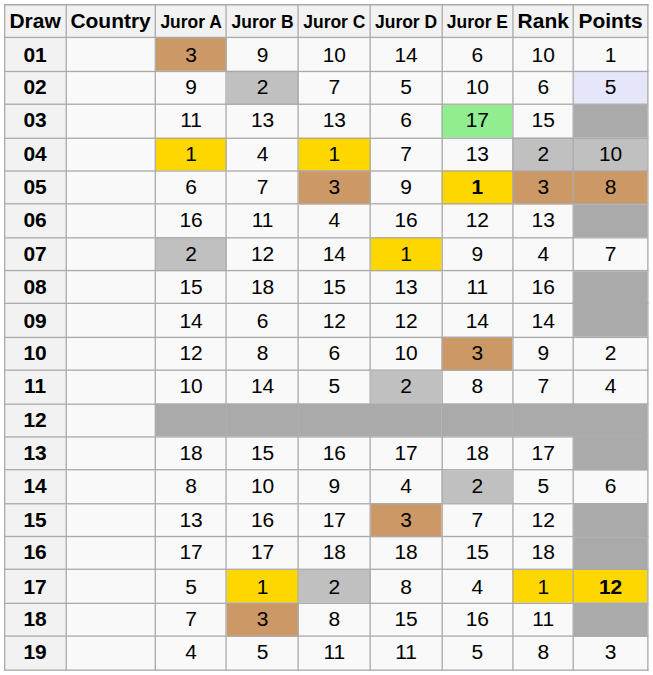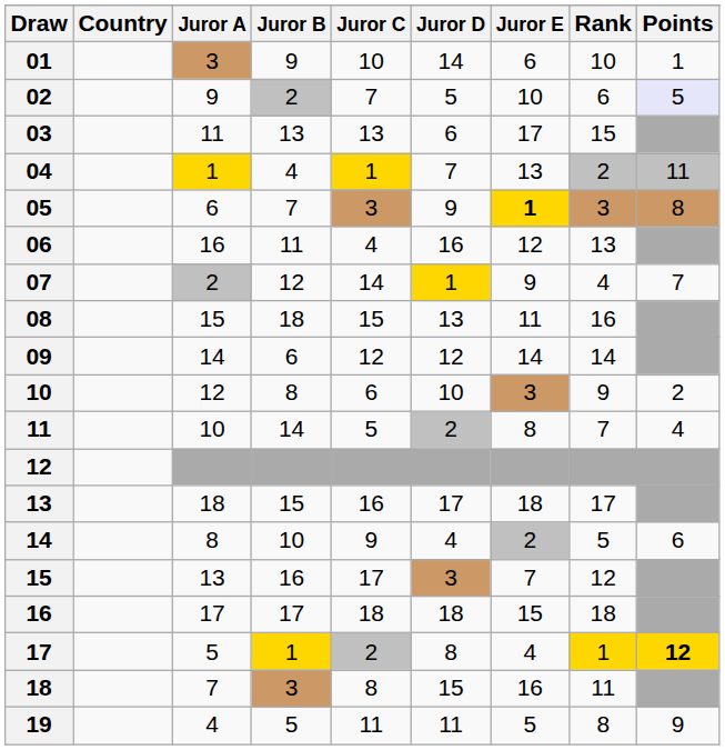03 | Juror E: lightgreen background -> no background
04 | Points: 10 -> 11
19 | Points: 3 -> 9
